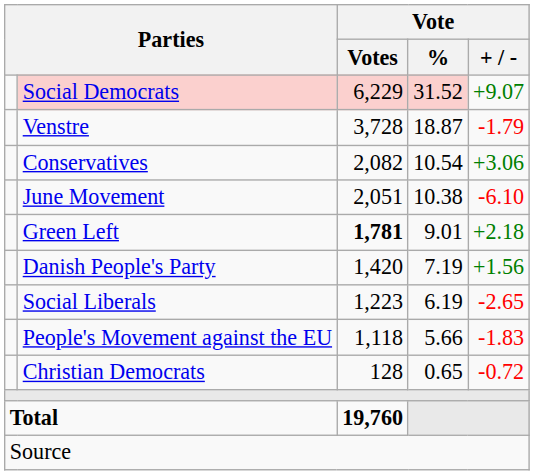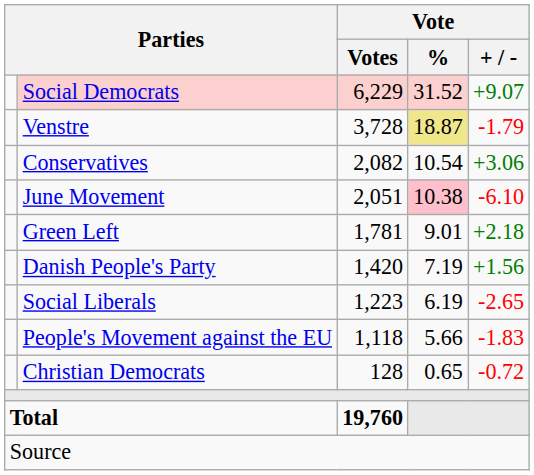Venstre | Vote / %: no background -> khaki background
June Movement | Vote / %: no background -> pink background
Green Left | Vote / Votes: bold -> normal
